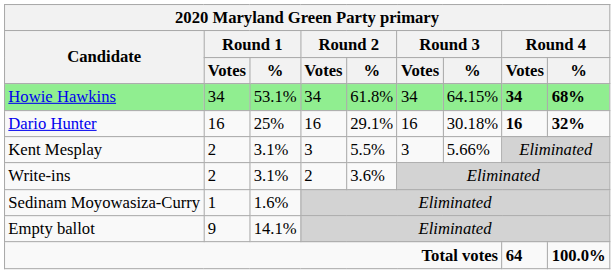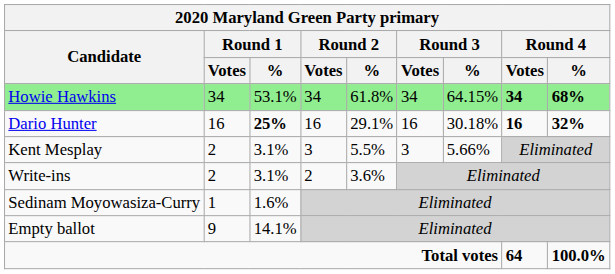Dario Hunter | Round 1 / %: normal -> bold
